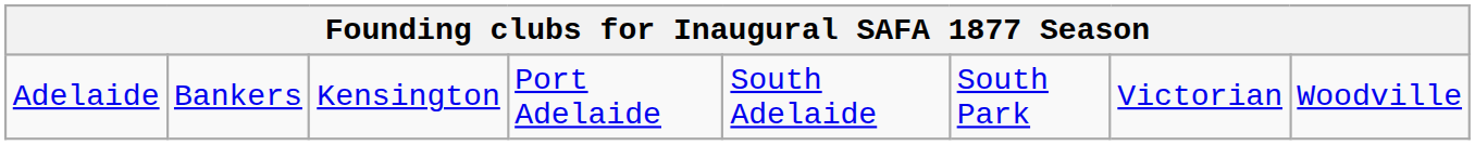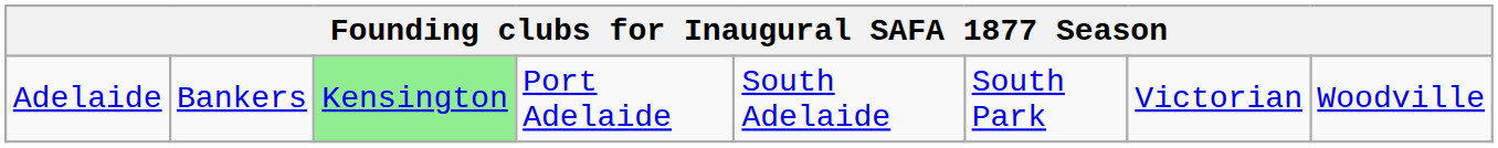Adelaide | column 3: no background -> lightgreen background
